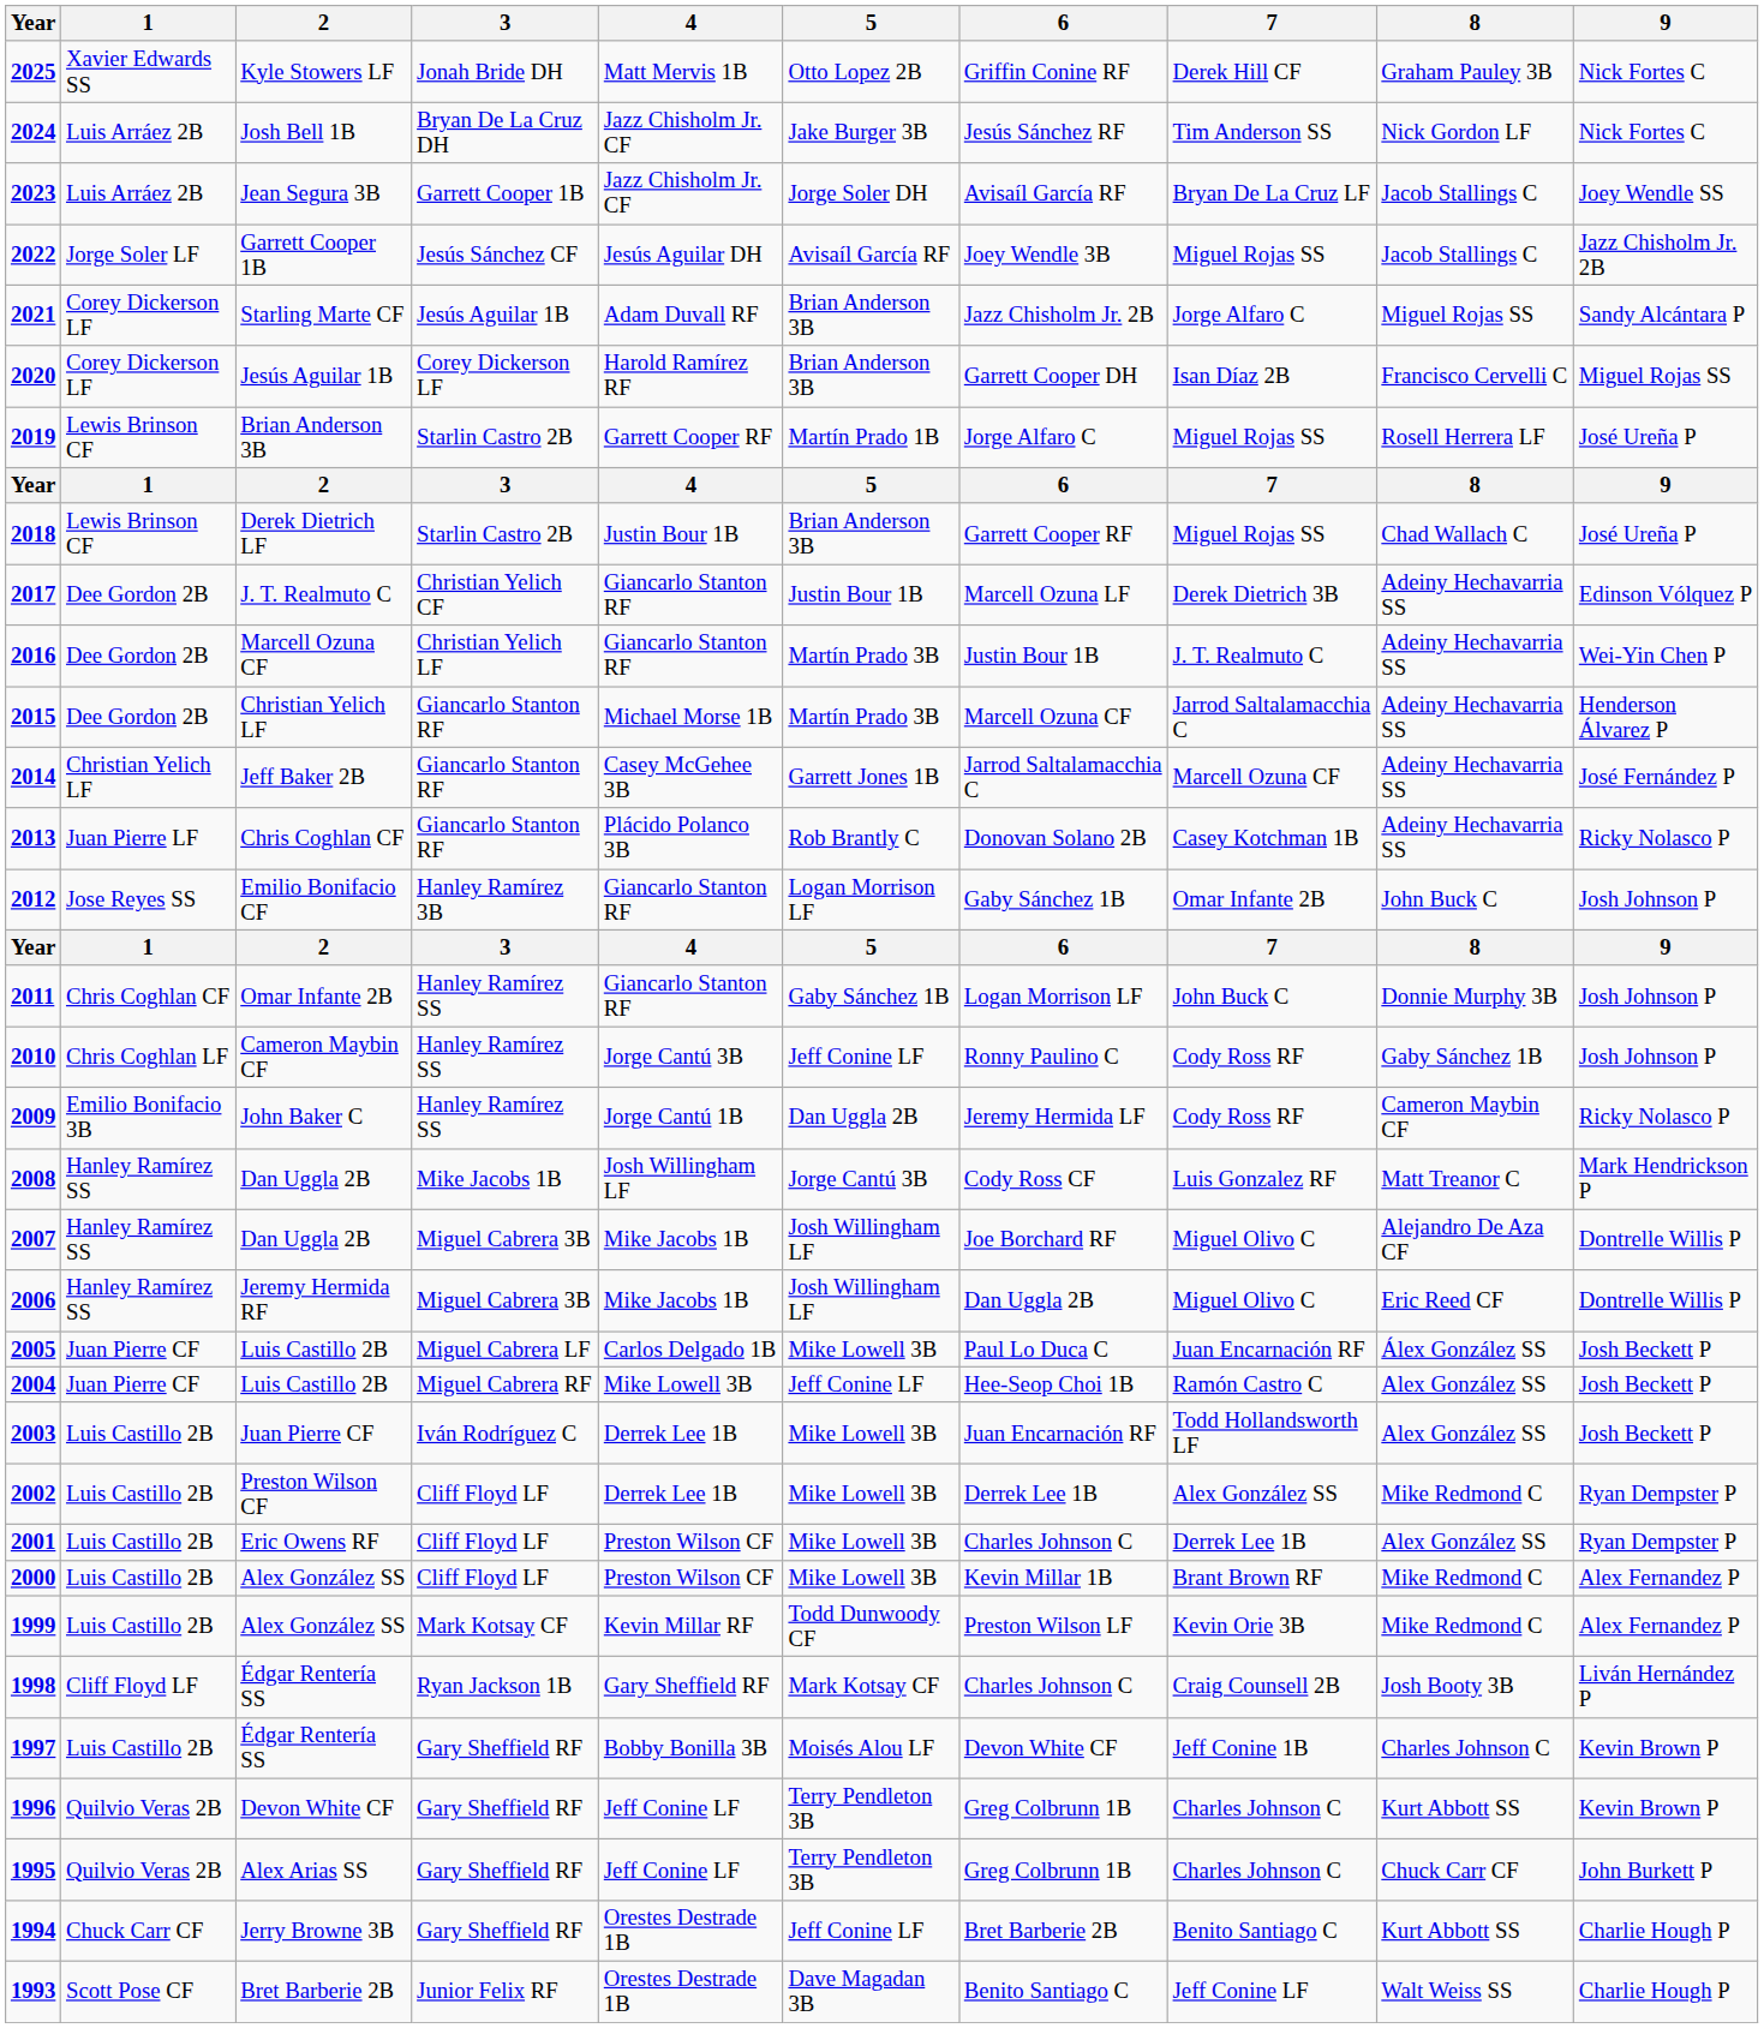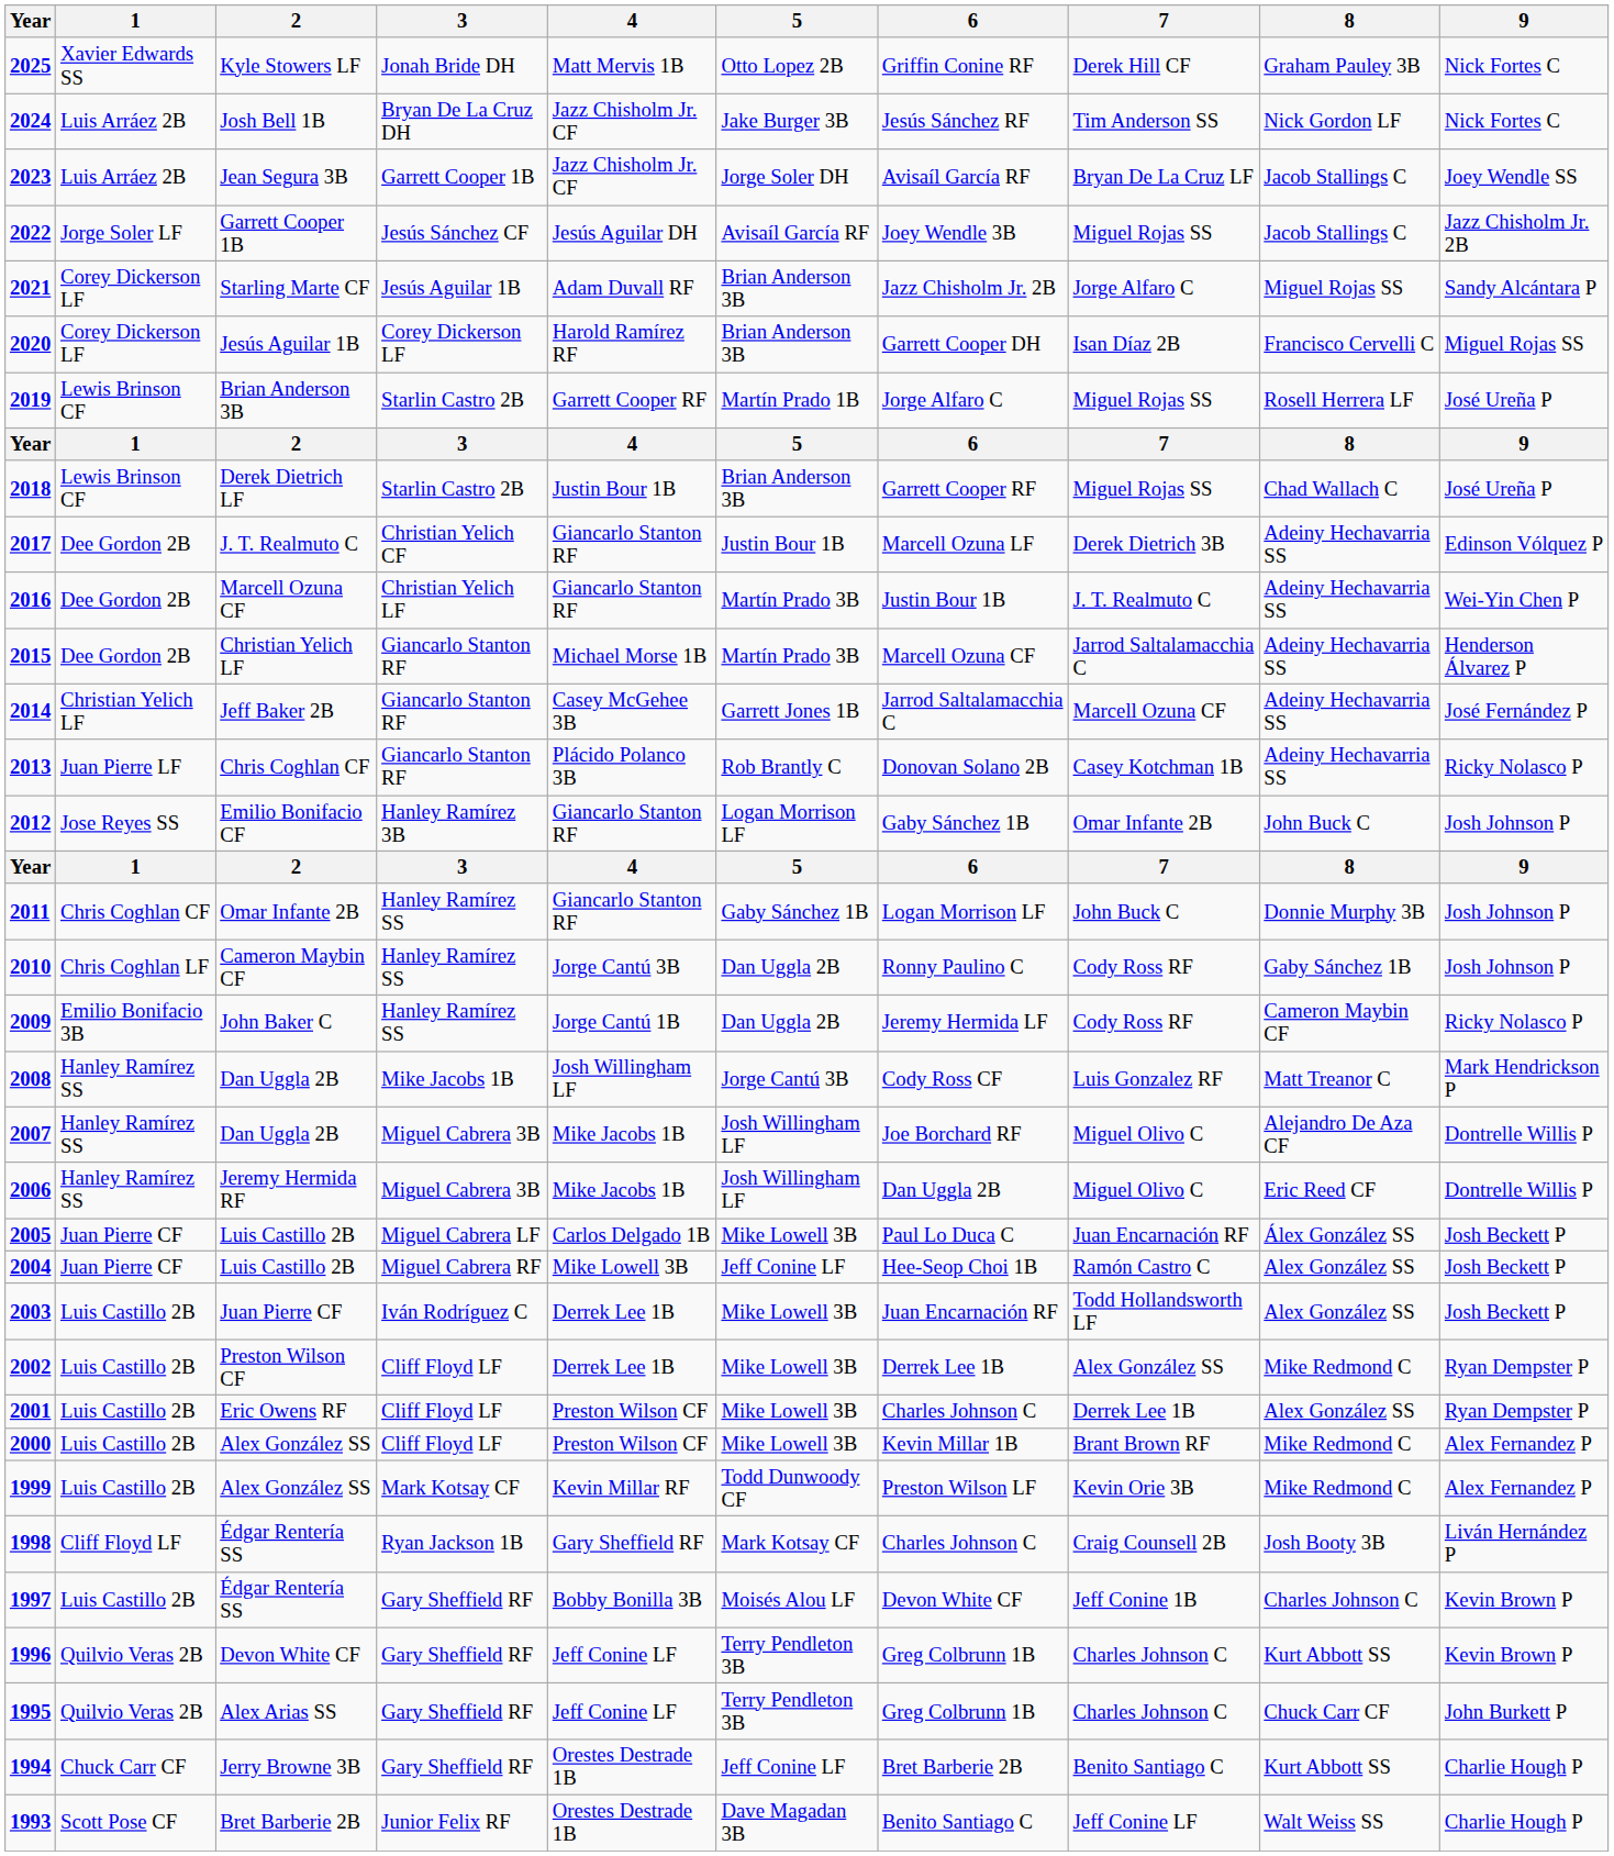2010 | 5: Jeff Conine LF -> Dan Uggla 2B
